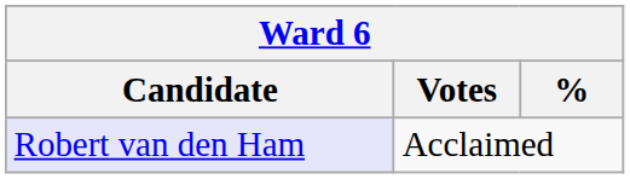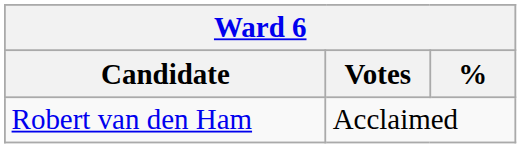Robert van den Ham | Candidate: lavender background -> no background
